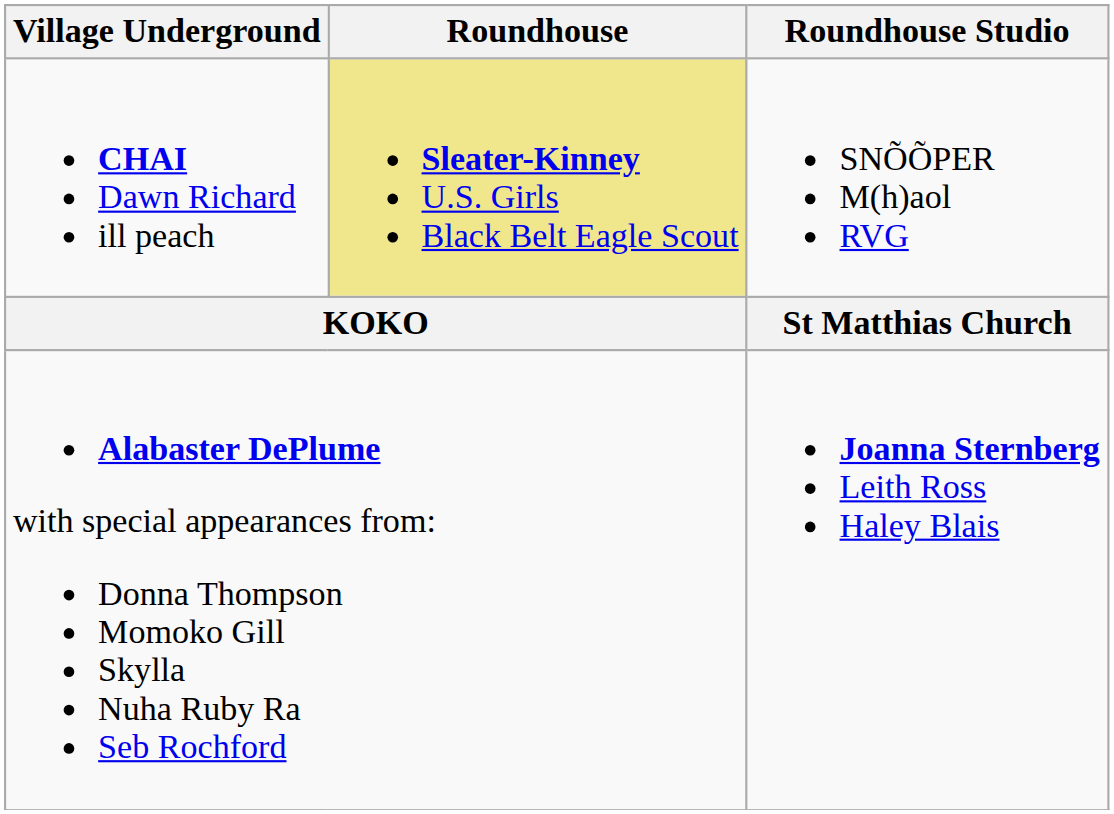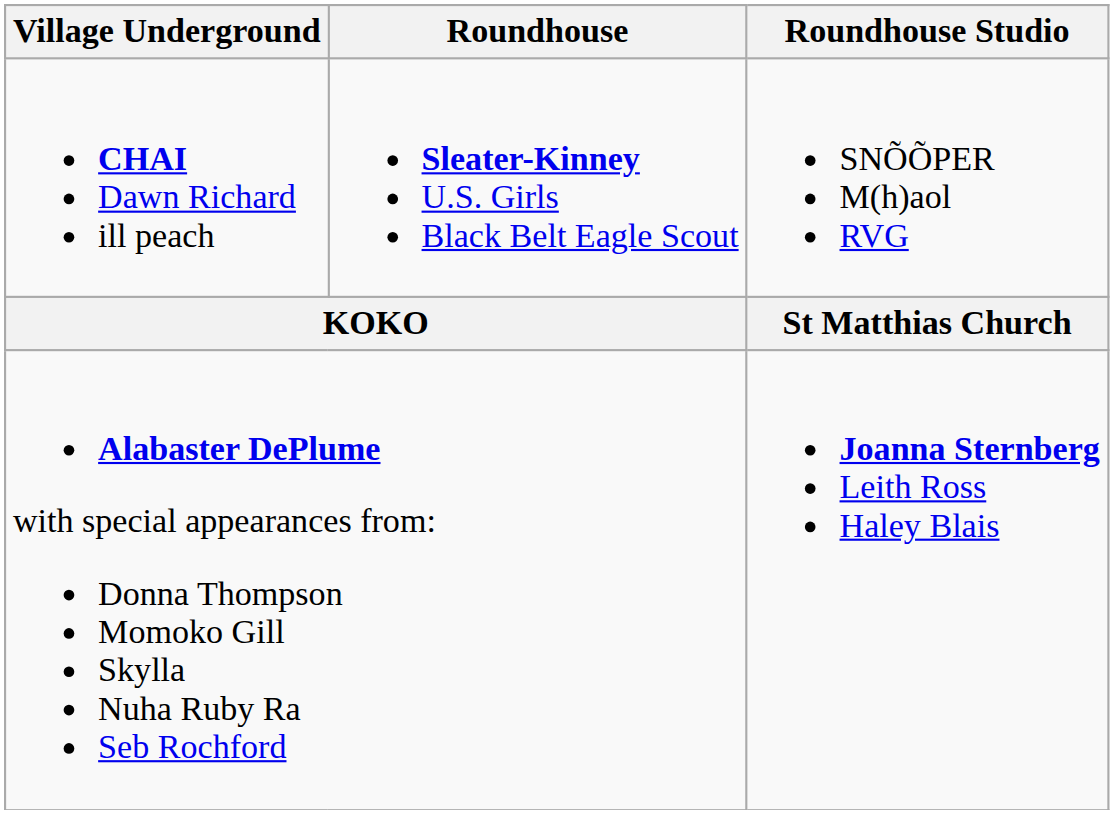CHAI Dawn Richard ill peach | Roundhouse: khaki background -> no background
